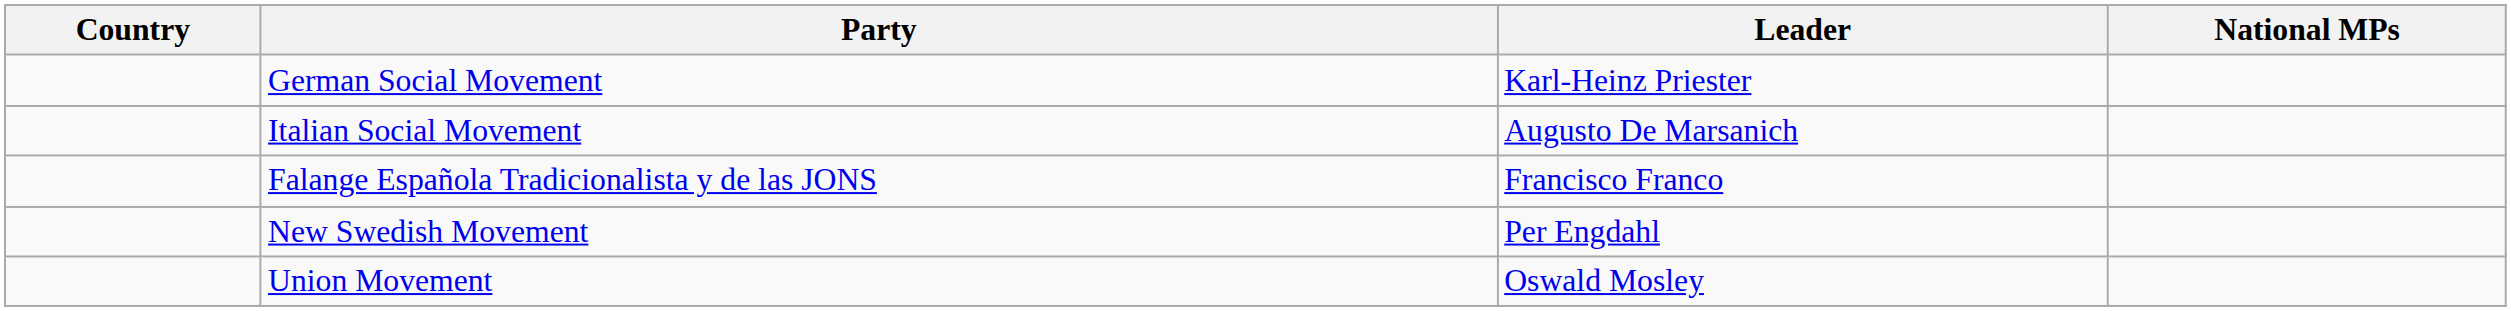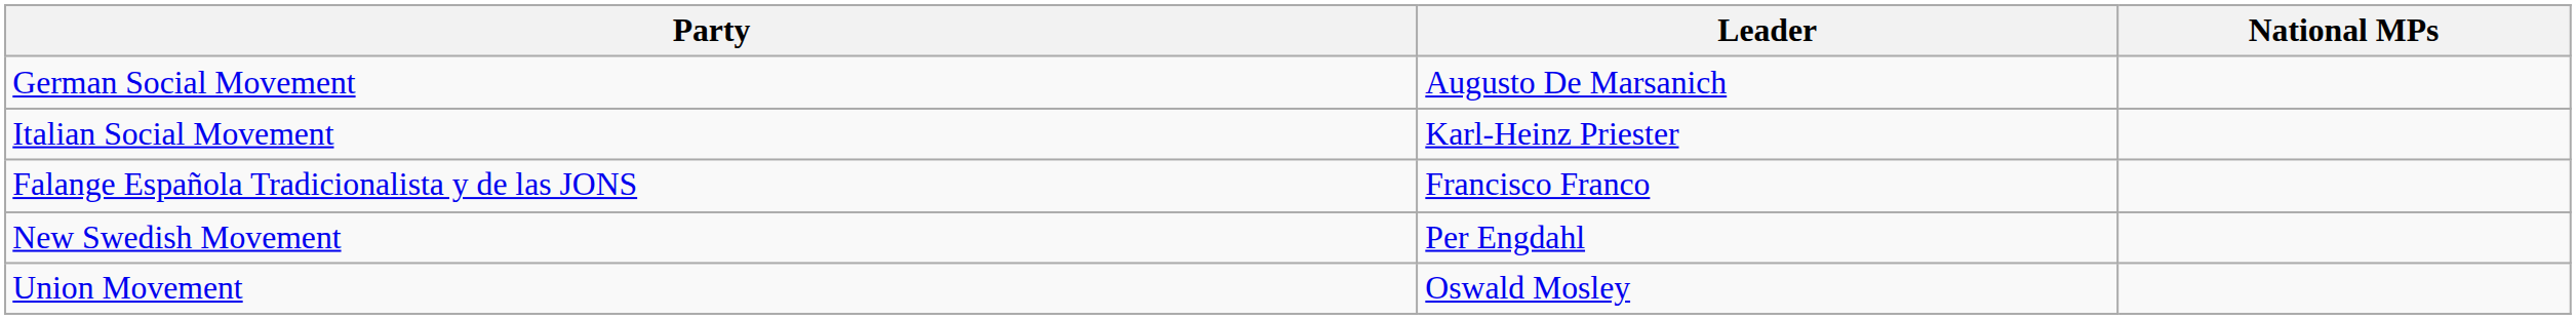- column: Country
German Social Movement | Leader: Karl-Heinz Priester -> Augusto De Marsanich
Italian Social Movement | Leader: Augusto De Marsanich -> Karl-Heinz Priester
